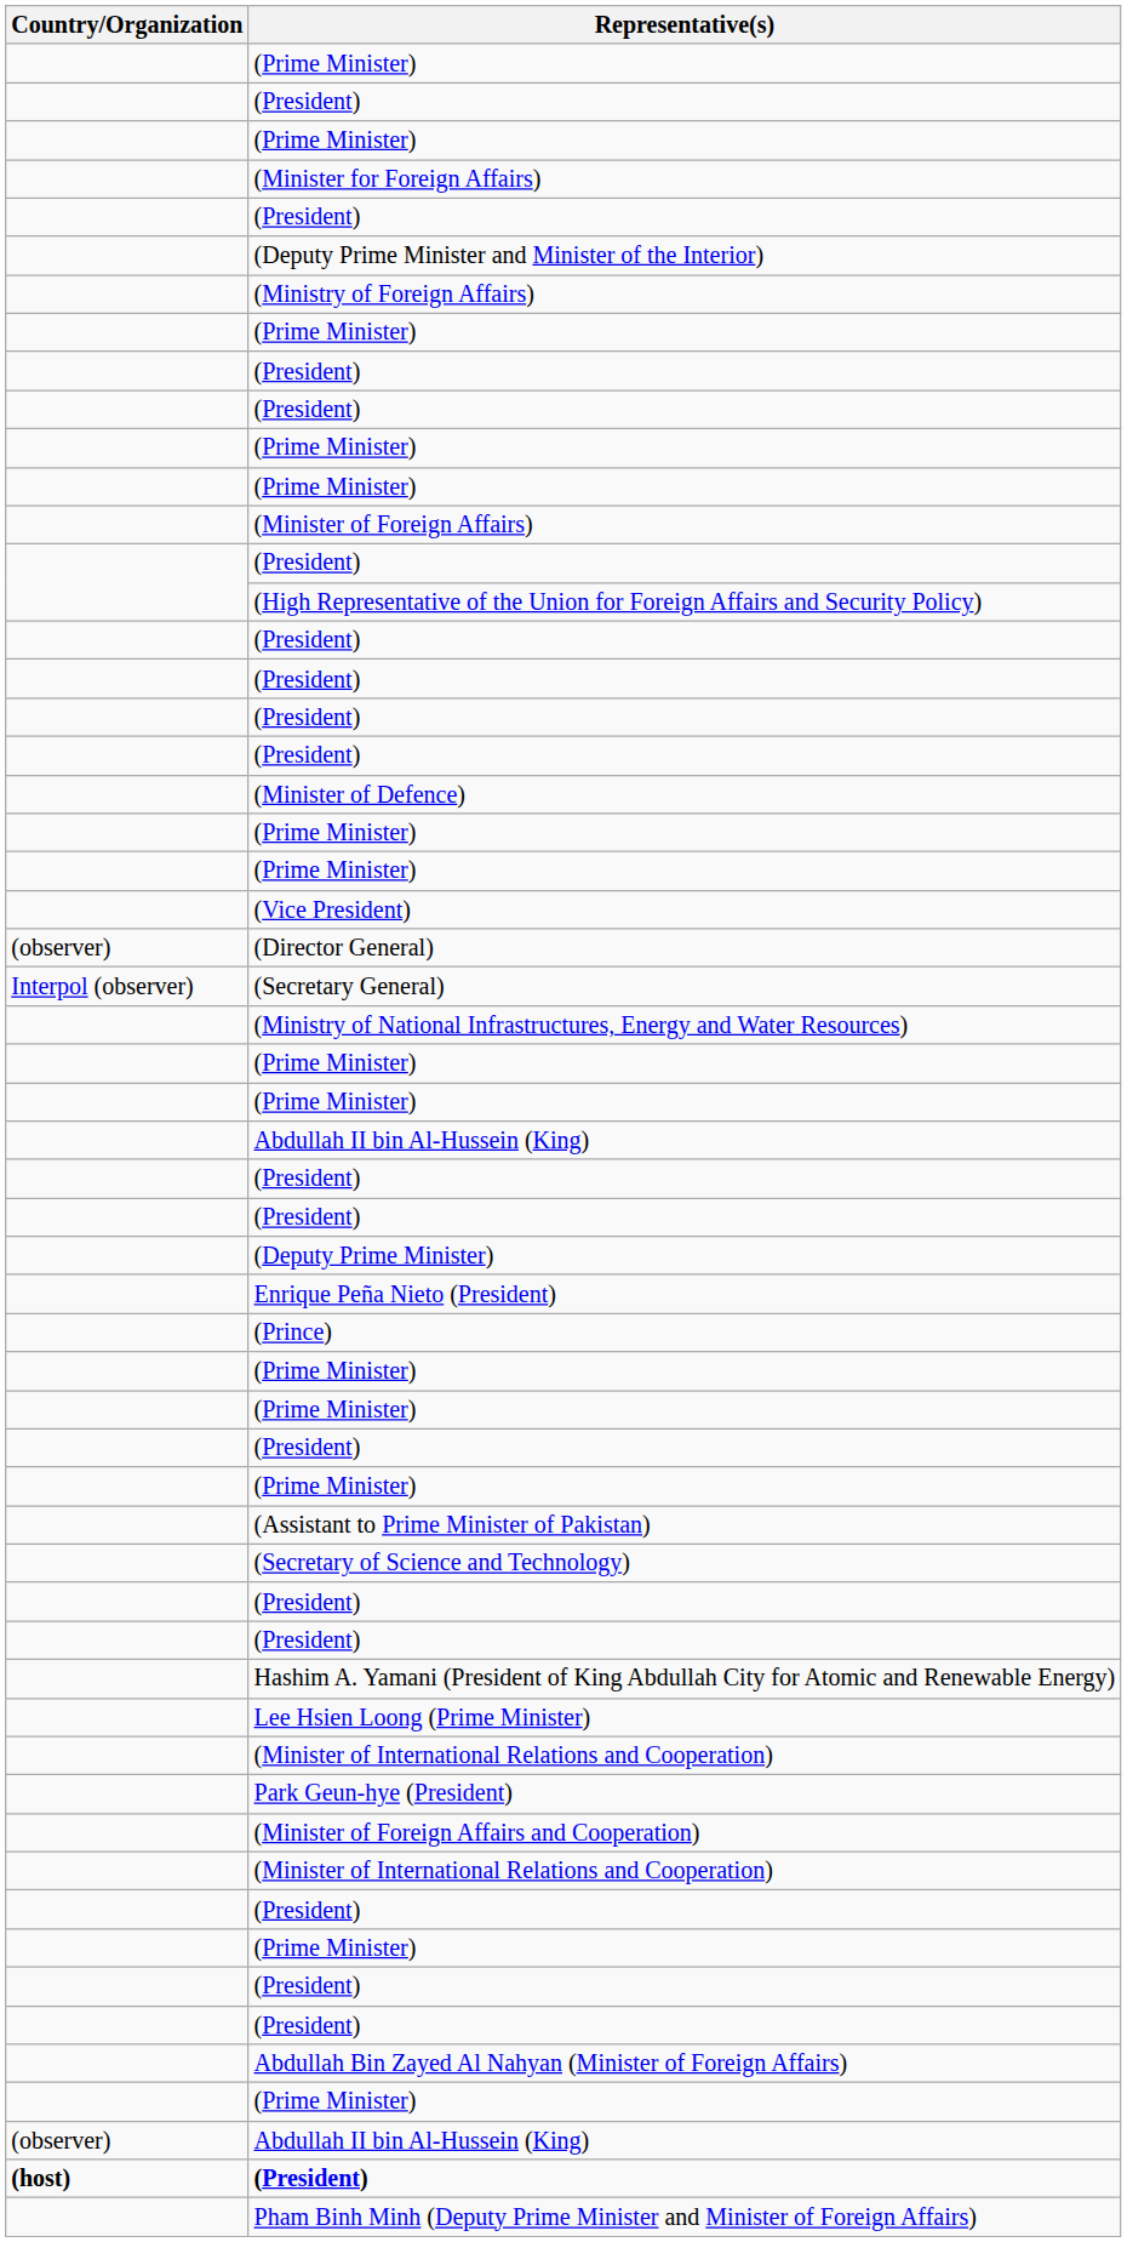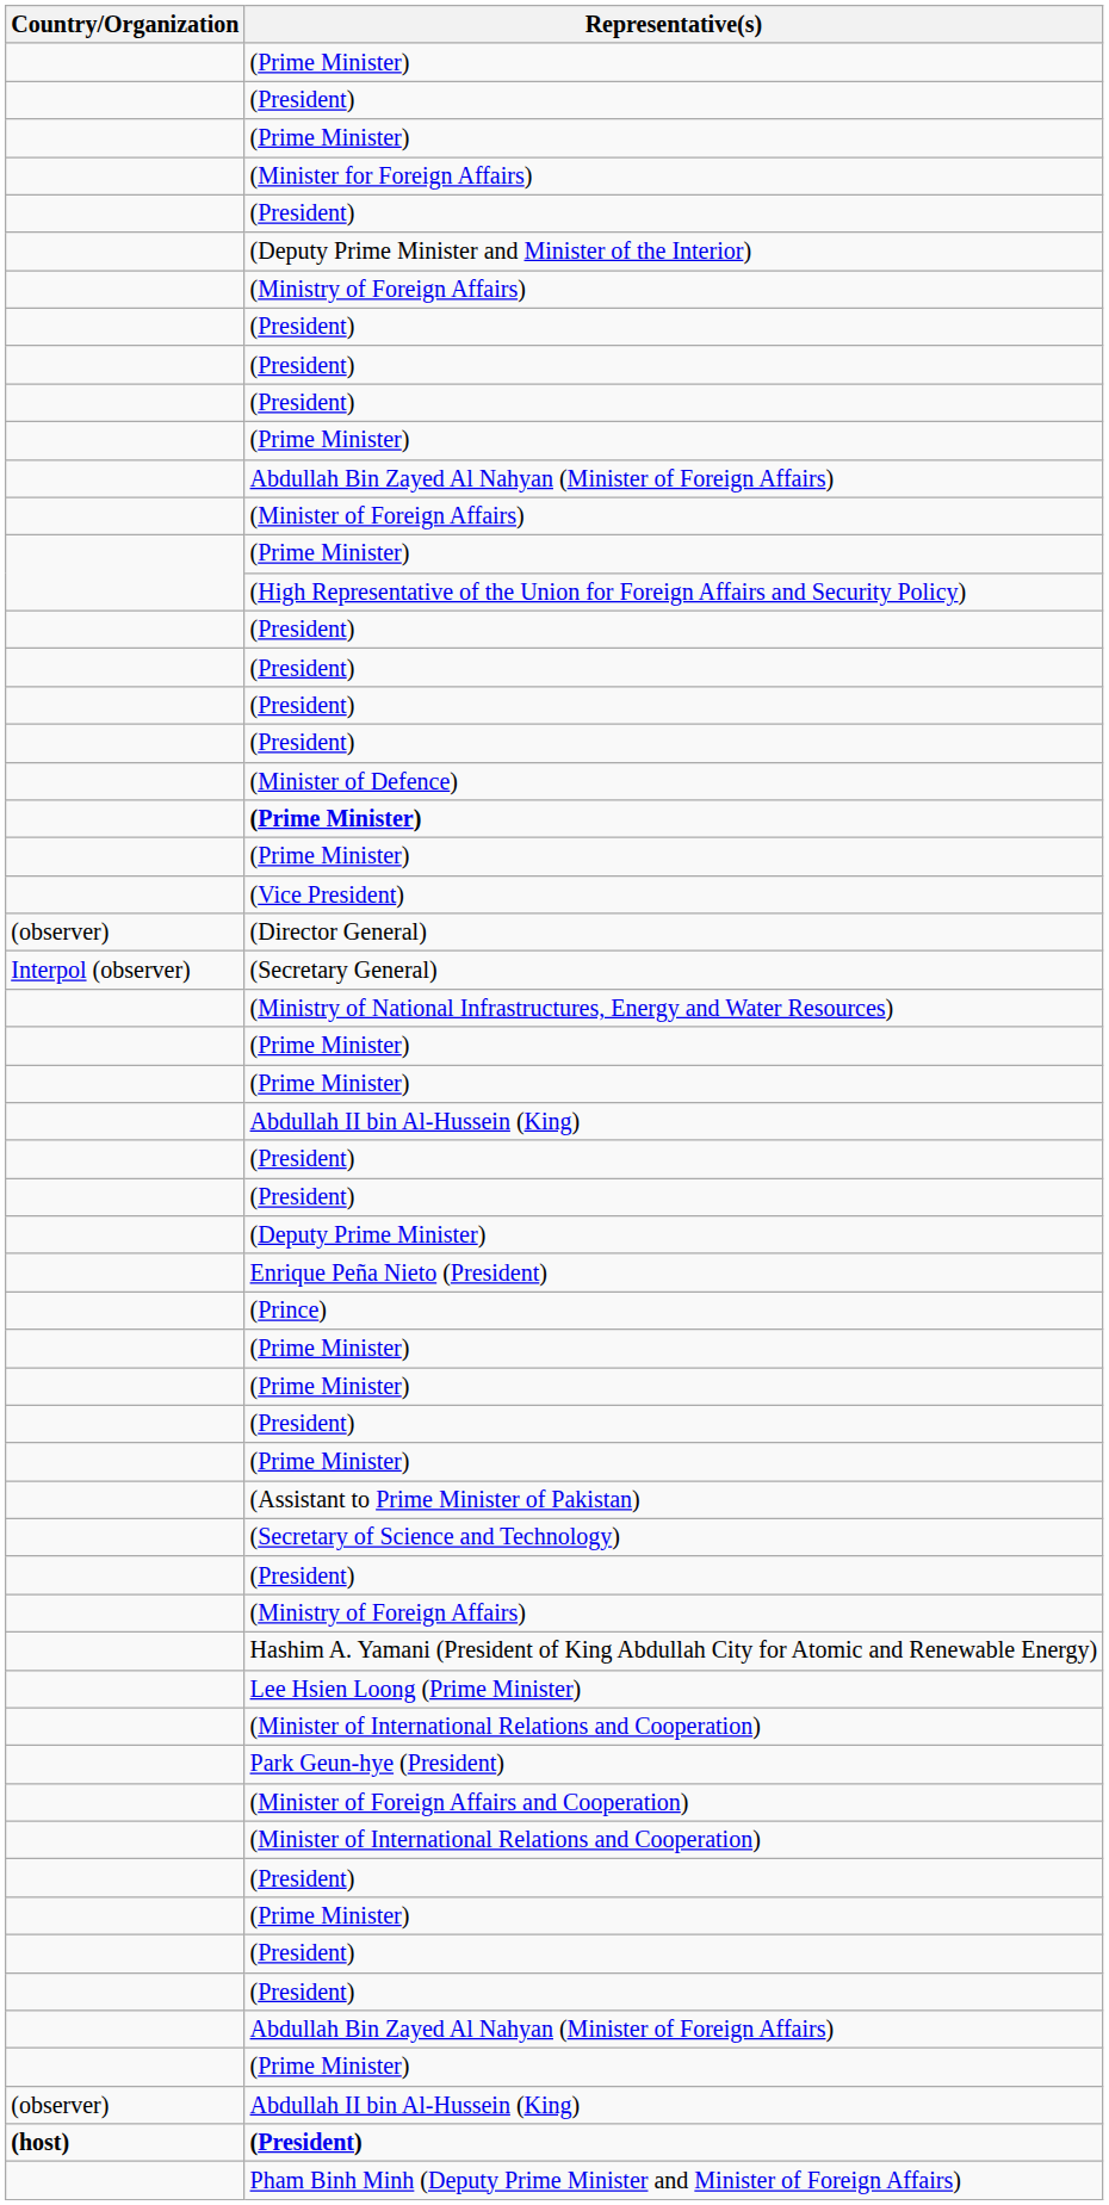row 9 | Representative(s): (Prime Minister) -> (President)
row 13 | Representative(s): (Prime Minister) -> Abdullah Bin Zayed Al Nahyan (Minister of Foreign Affairs)
row 15 | Representative(s): (President) -> (Prime Minister)
row 22 | Representative(s): normal -> bold
row 43 | Representative(s): (President) -> (Ministry of Foreign Affairs)
